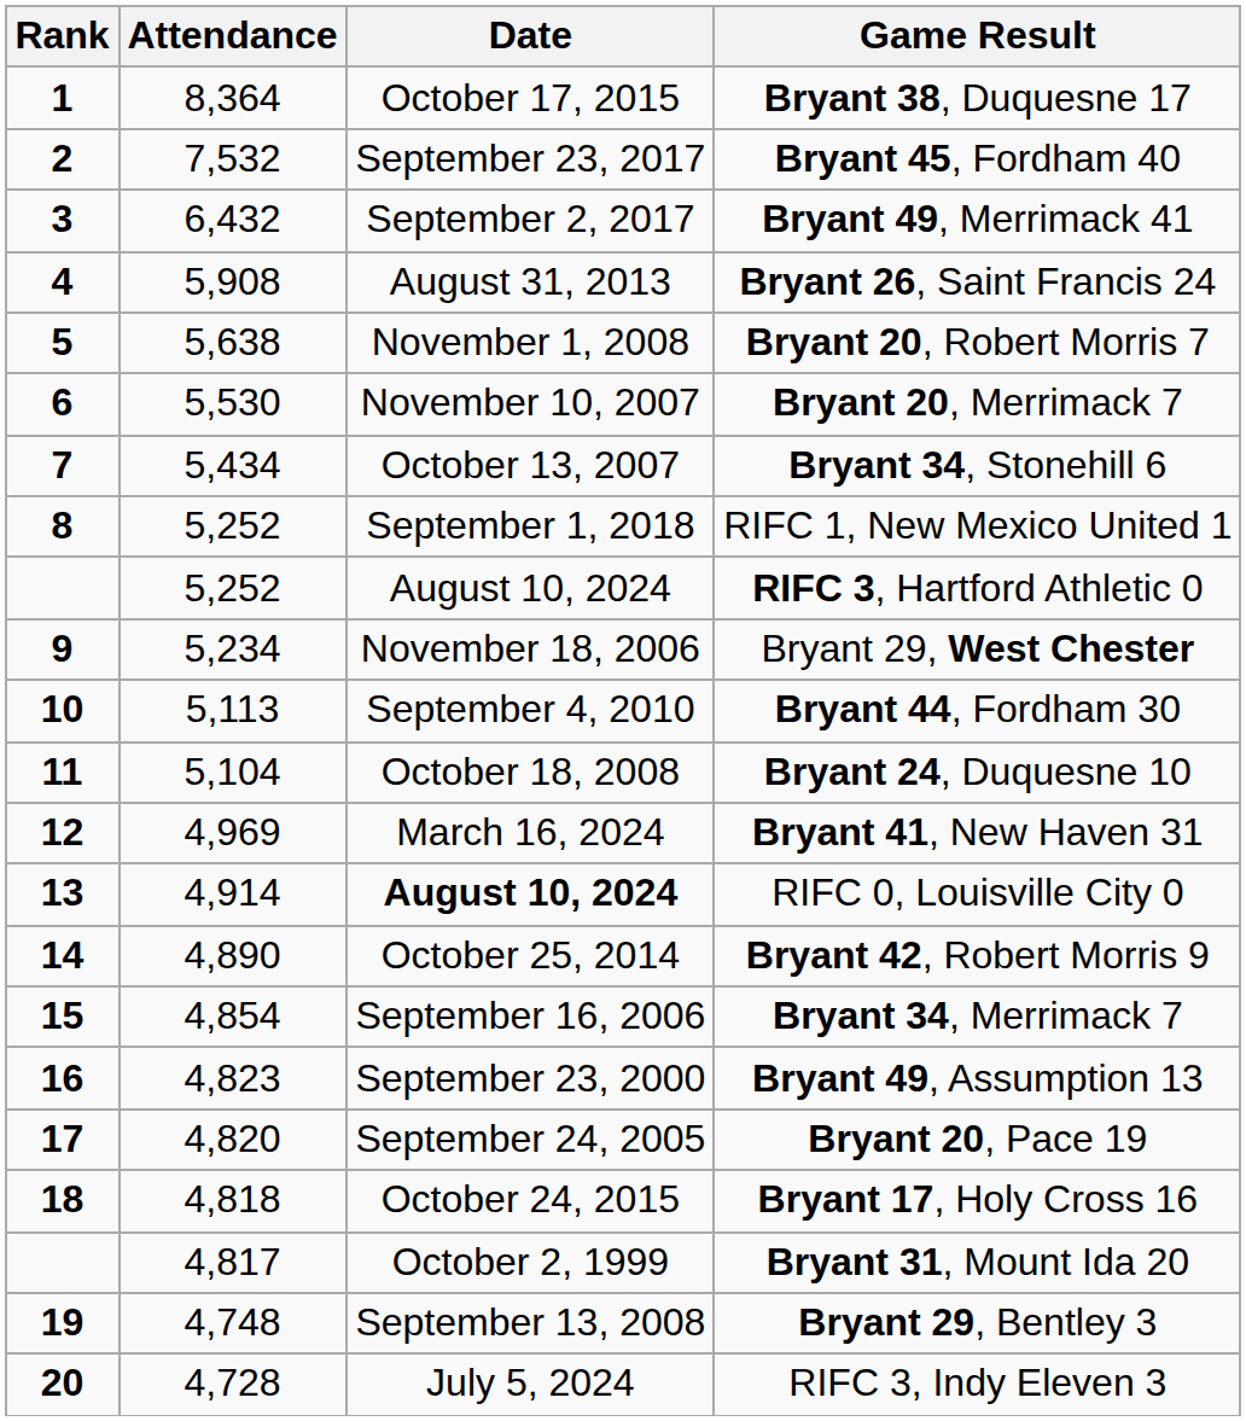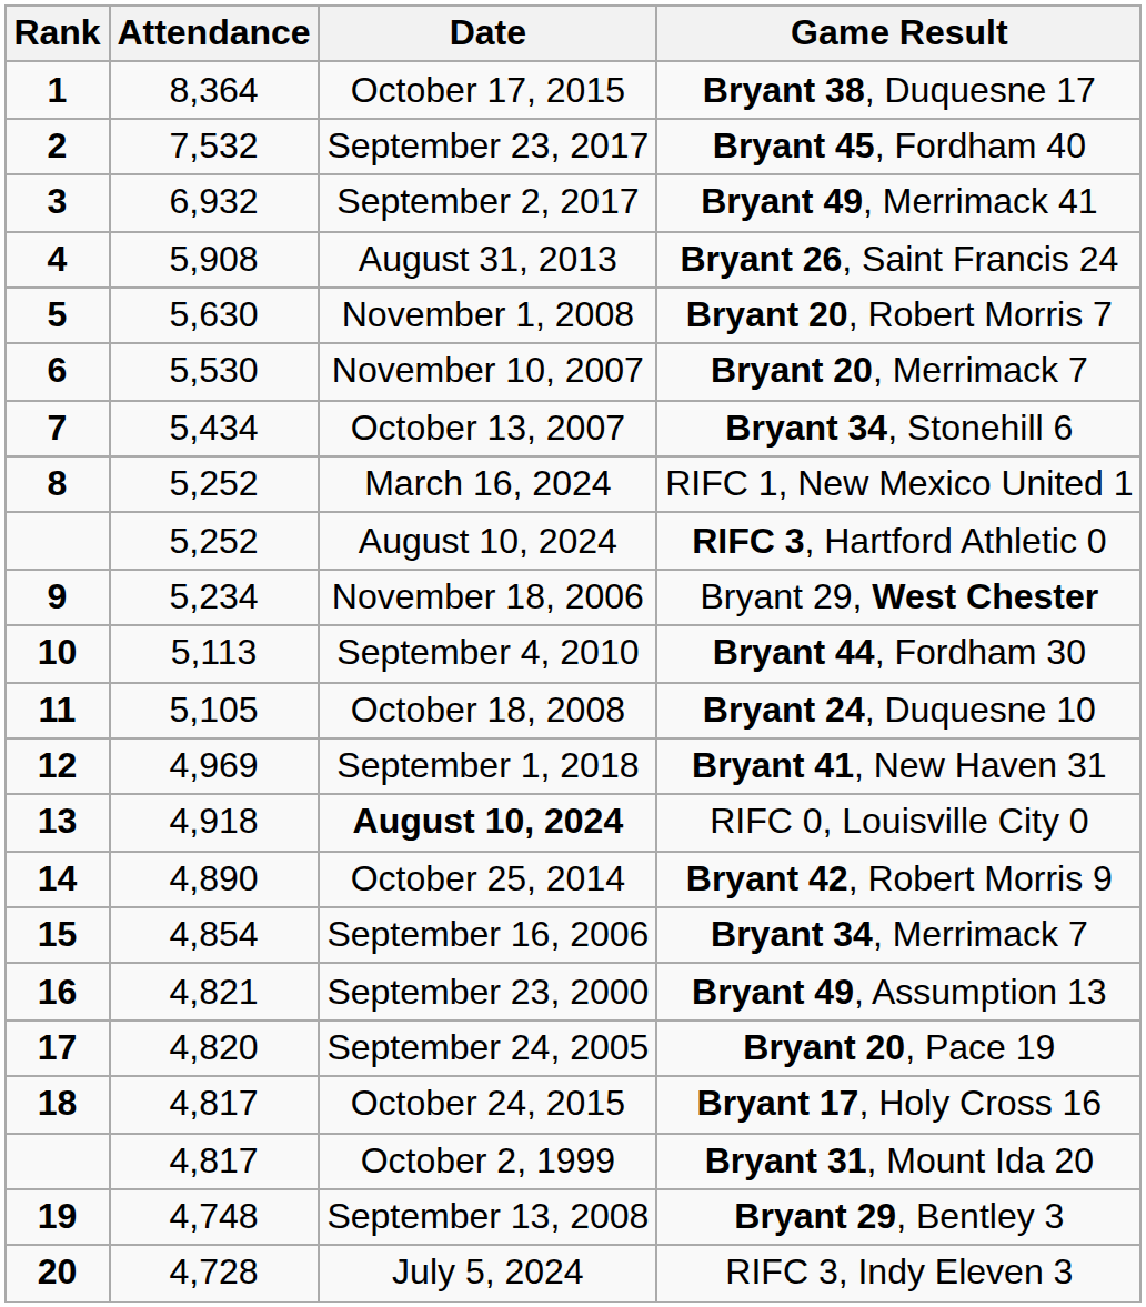Bryant 49, Merrimack 41 | Attendance: 6,432 -> 6,932
Bryant 20, Robert Morris 7 | Attendance: 5,638 -> 5,630
RIFC 1, New Mexico United 1 | Date: September 1, 2018 -> March 16, 2024
Bryant 24, Duquesne 10 | Attendance: 5,104 -> 5,105
Bryant 41, New Haven 31 | Date: March 16, 2024 -> September 1, 2018
RIFC 0, Louisville City 0 | Attendance: 4,914 -> 4,918
Bryant 49, Assumption 13 | Attendance: 4,823 -> 4,821
Bryant 17, Holy Cross 16 | Attendance: 4,818 -> 4,817
